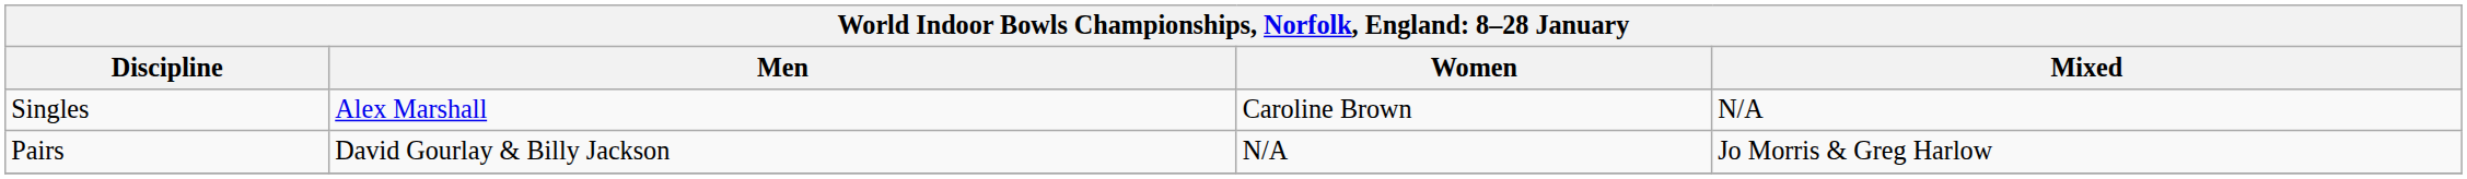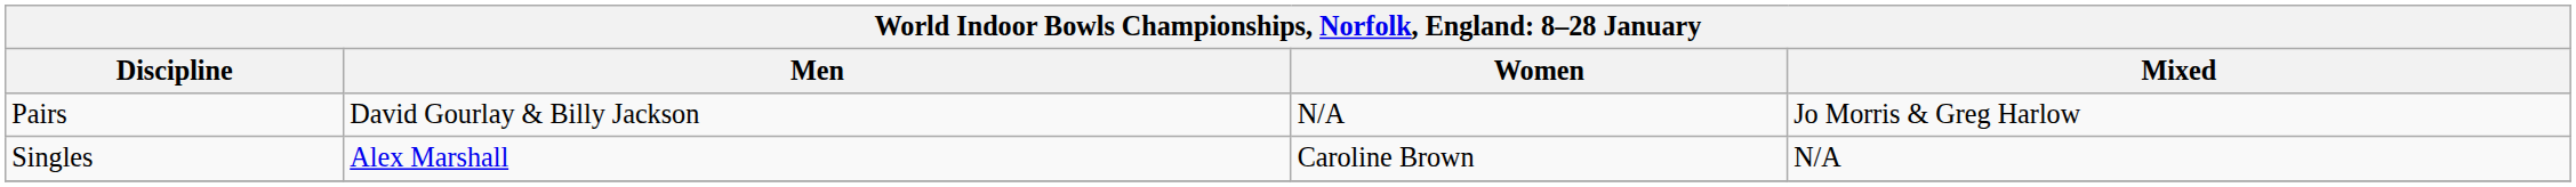rows swapped: Singles <-> Pairs
